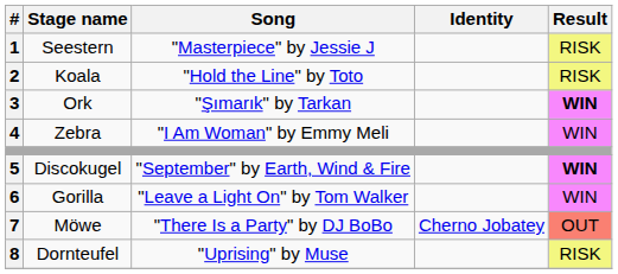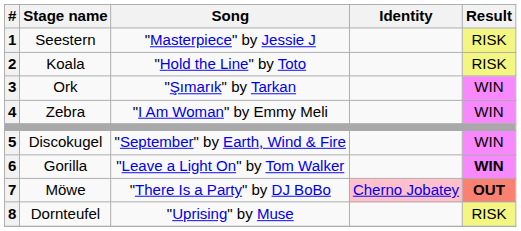Ork | Result: bold -> normal
Discokugel | Result: bold -> normal
Gorilla | Result: normal -> bold
Möwe | Identity: no background -> pink background
Möwe | Result: normal -> bold
